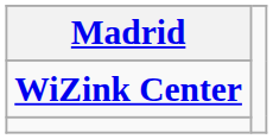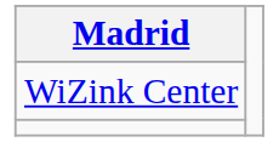WiZink Center | Madrid: bold -> normal
